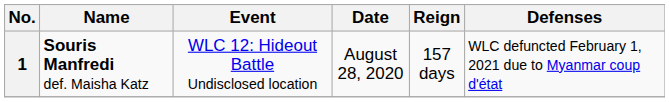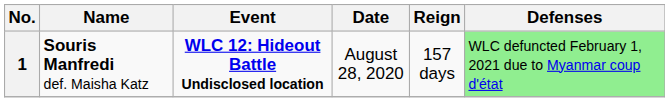1 | Event: normal -> bold
1 | Defenses: no background -> lightgreen background
